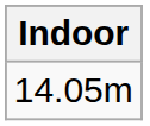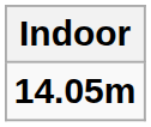row 2 | column 1: normal -> bold
